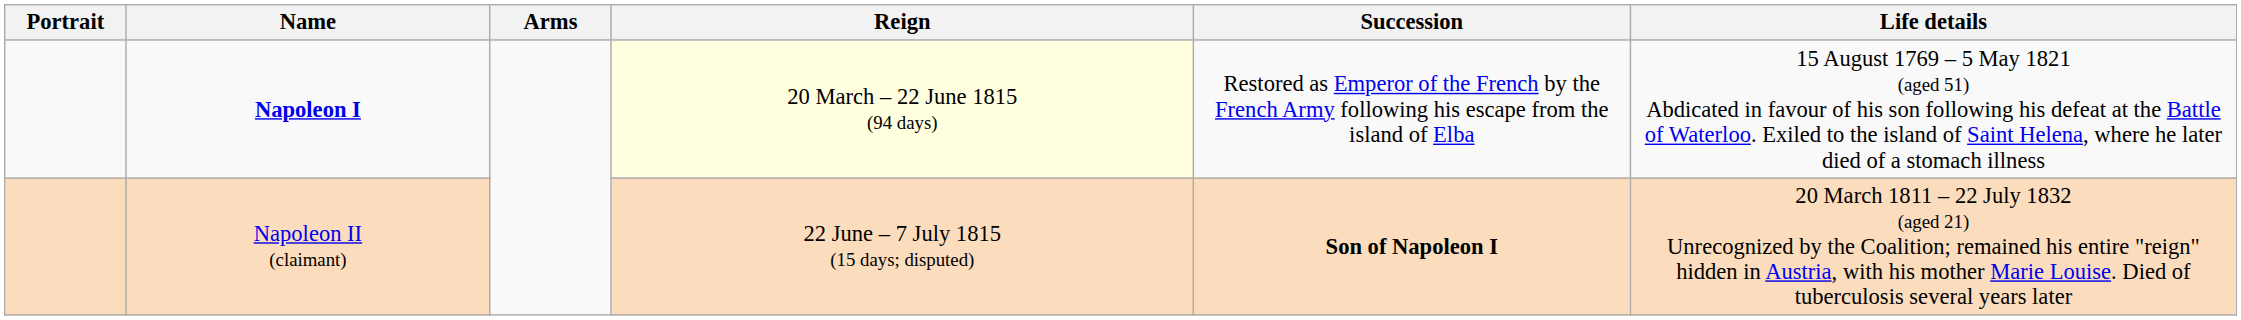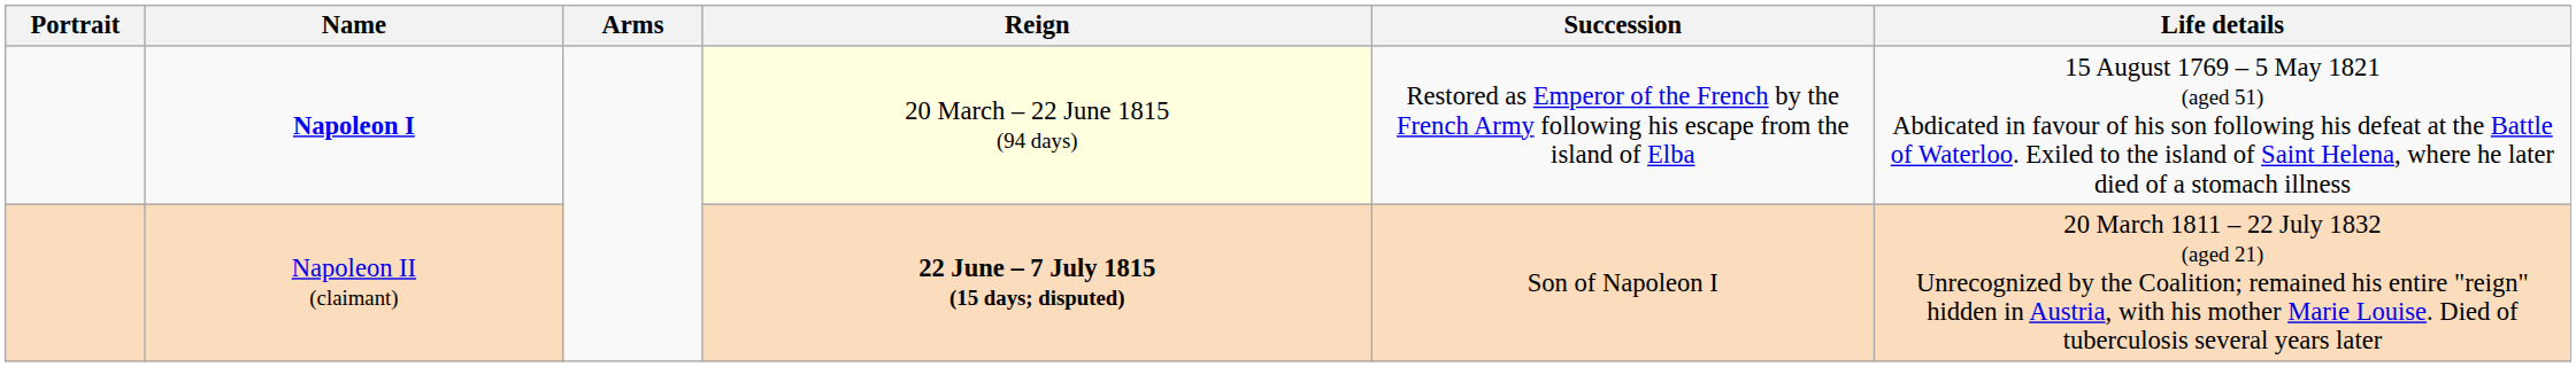Napoleon II (claimant) | Reign: normal -> bold
Napoleon II (claimant) | Succession: bold -> normal
